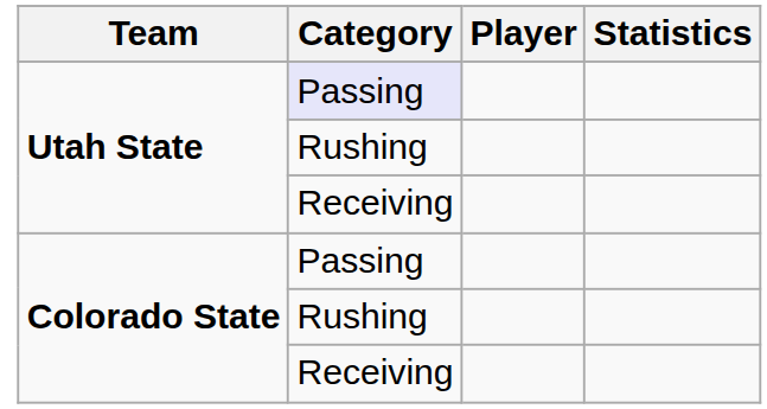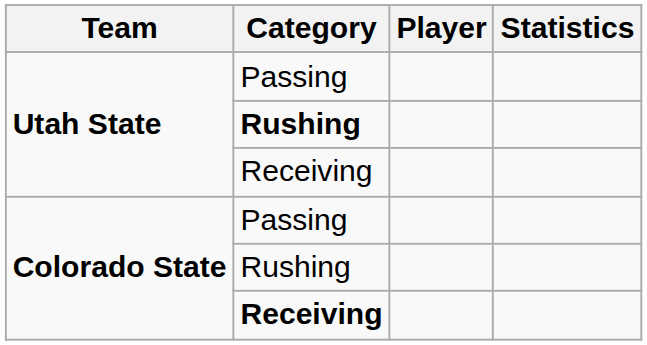Utah State / Passing | Category: lavender background -> no background
Utah State / Rushing | Category: normal -> bold
Colorado State / Receiving | Category: normal -> bold
